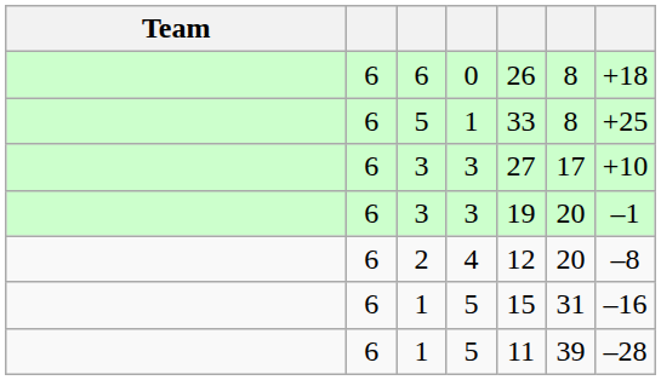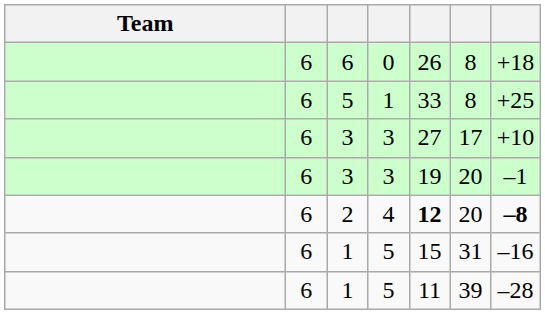2 | column 5: normal -> bold
2 | column 7: normal -> bold
